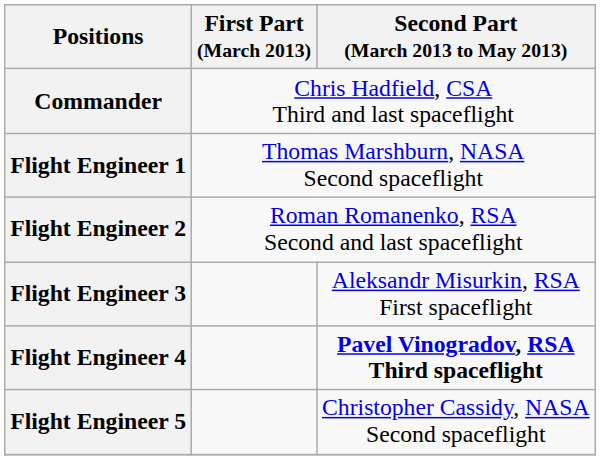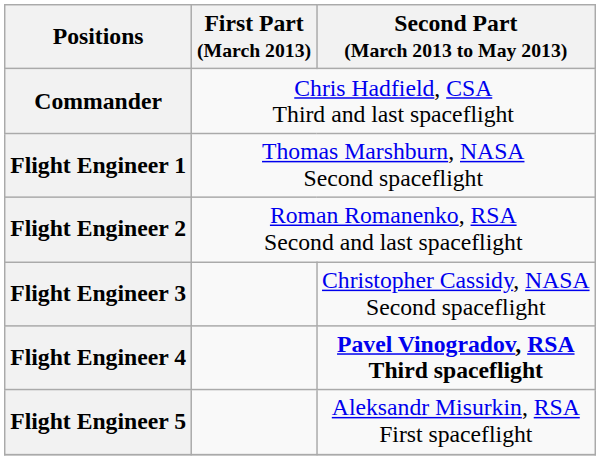Flight Engineer 3 | Second Part (March 2013 to May 2013): Aleksandr Misurkin, RSA First spaceflight -> Christopher Cassidy, NASA Second spaceflight
Flight Engineer 5 | Second Part (March 2013 to May 2013): Christopher Cassidy, NASA Second spaceflight -> Aleksandr Misurkin, RSA First spaceflight
